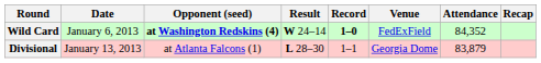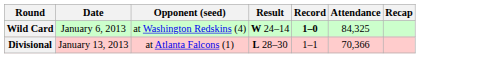- column: Venue | FedExField | Georgia Dome
Wild Card | Opponent (seed): bold -> normal
Wild Card | Attendance: 84,352 -> 84,325
Divisional | Attendance: 83,879 -> 70,366
